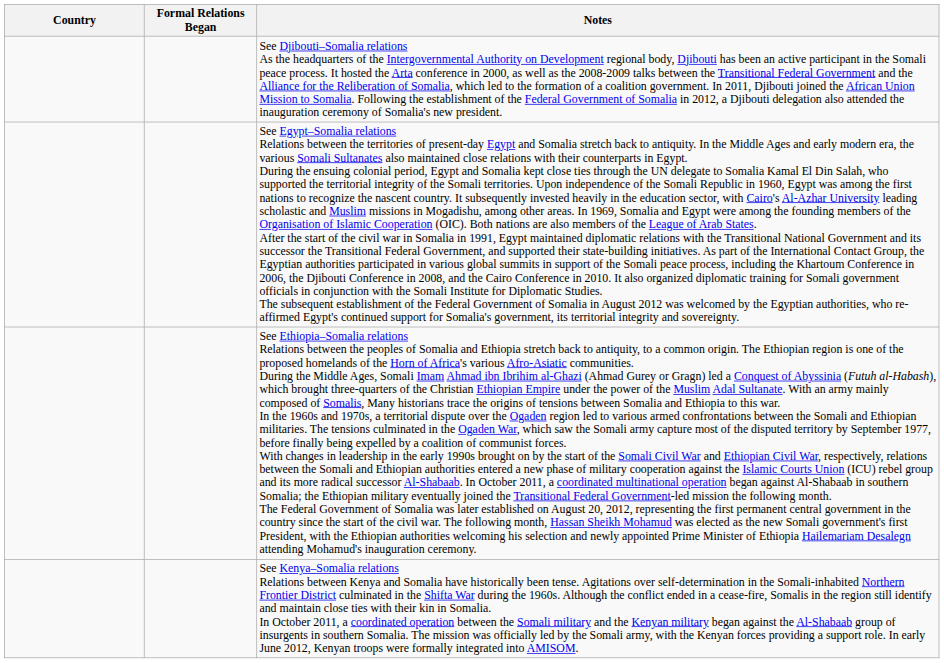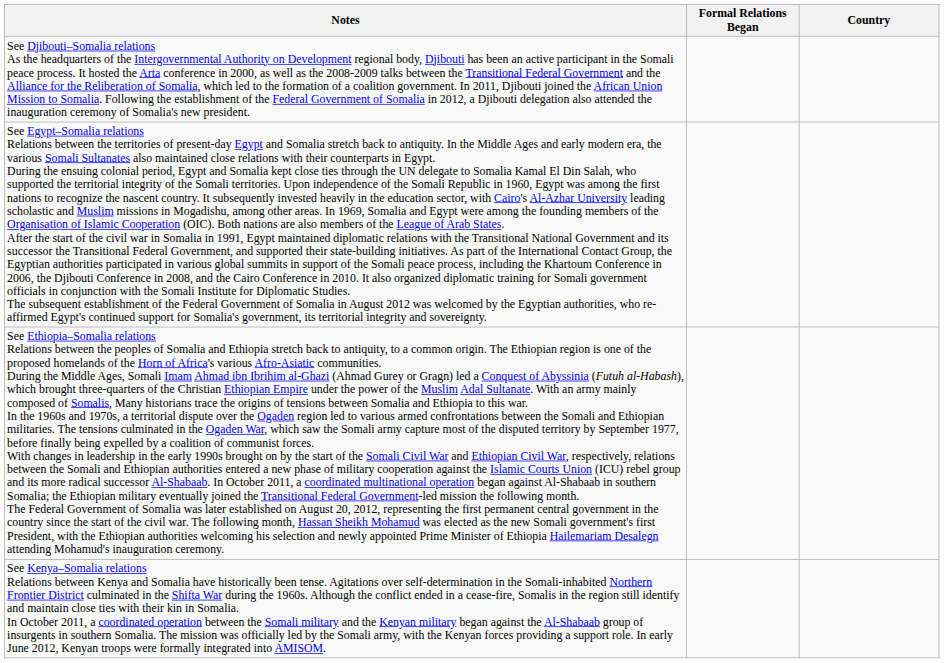columns swapped: Country <-> Notes
